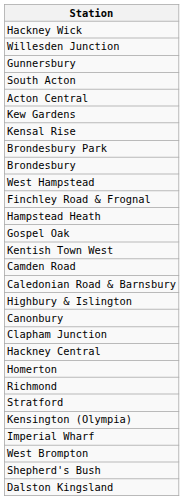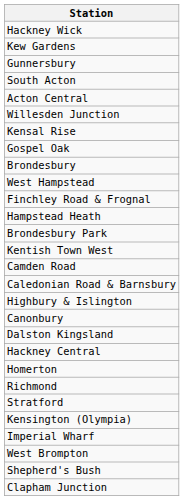row 3 | column 1: Willesden Junction -> Kew Gardens
row 7 | column 1: Kew Gardens -> Willesden Junction
row 9 | column 1: Brondesbury Park -> Gospel Oak
row 14 | column 1: Gospel Oak -> Brondesbury Park
row 20 | column 1: Clapham Junction -> Dalston Kingsland
row 29 | column 1: Dalston Kingsland -> Clapham Junction
